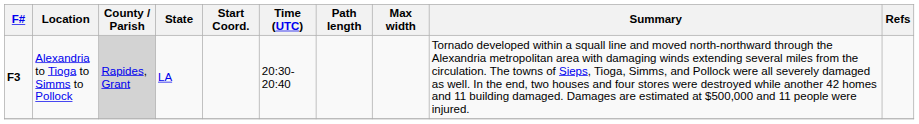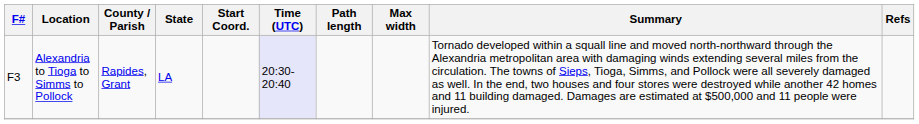Alexandria to Tioga to Simms to Pollock | F#: bold -> normal
Alexandria to Tioga to Simms to Pollock | County / Parish: lightgrey background -> no background
Alexandria to Tioga to Simms to Pollock | Time (UTC): no background -> lavender background
